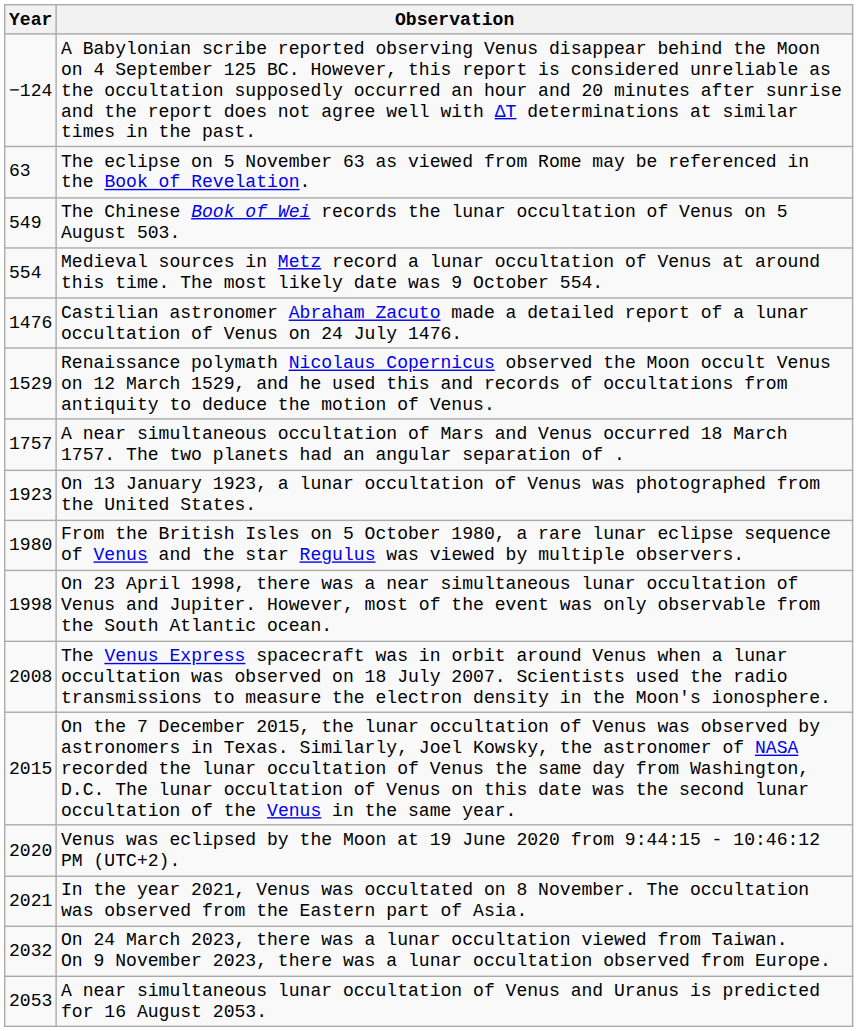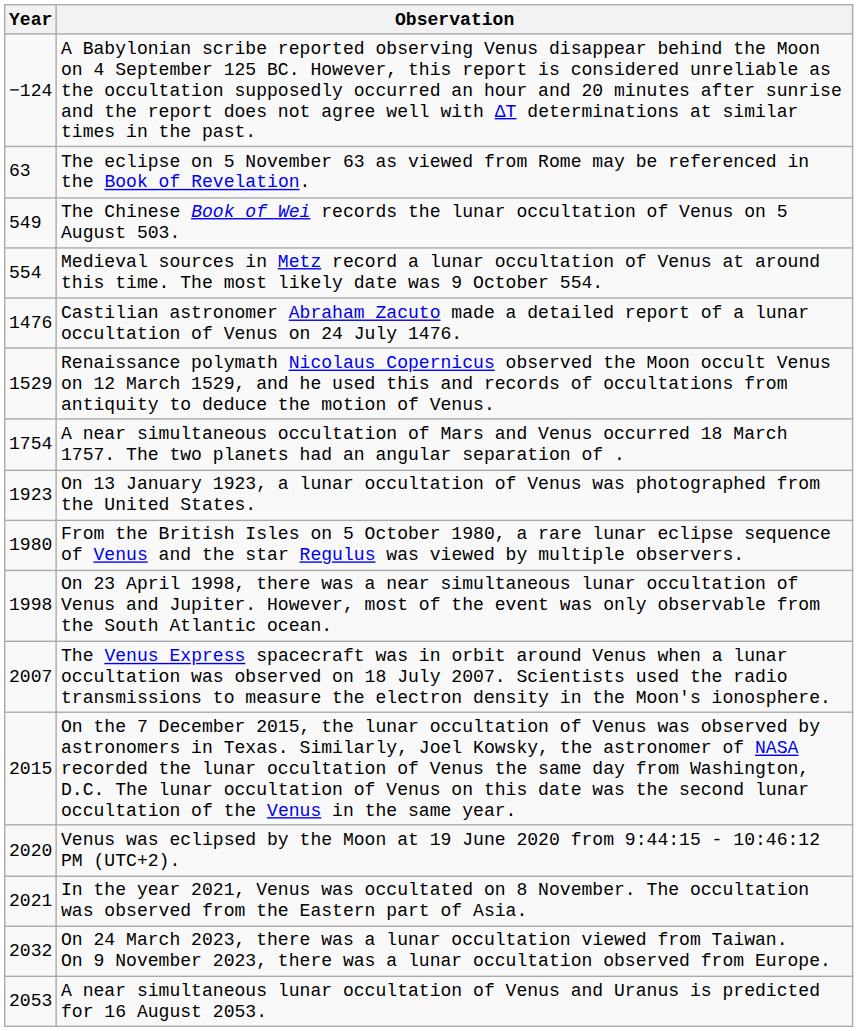row 8 | Year: 1757 -> 1754
row 12 | Year: 2008 -> 2007
